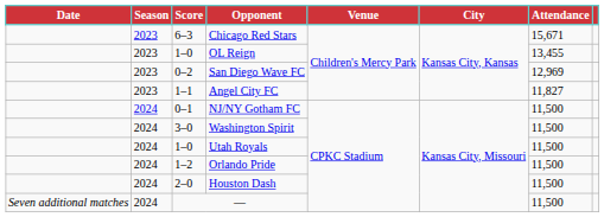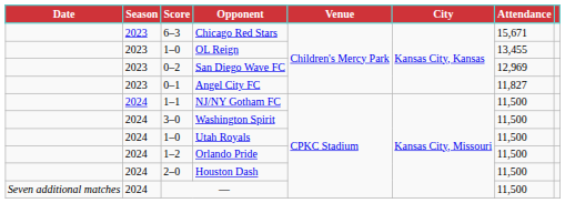Angel City FC | Score: 1–1 -> 0–1
NJ/NY Gotham FC | Score: 0–1 -> 1–1
